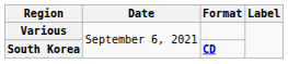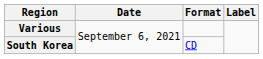South Korea | Format: bold -> normal
